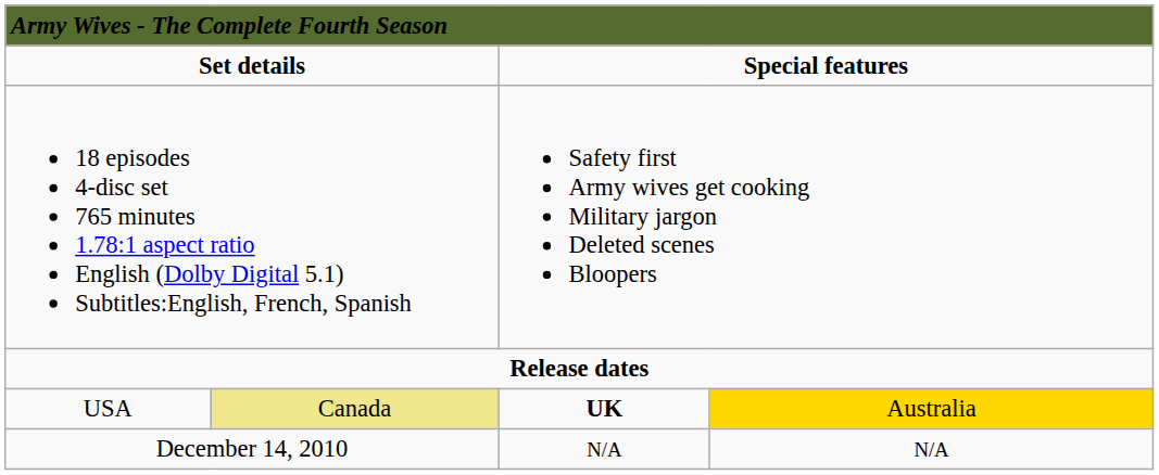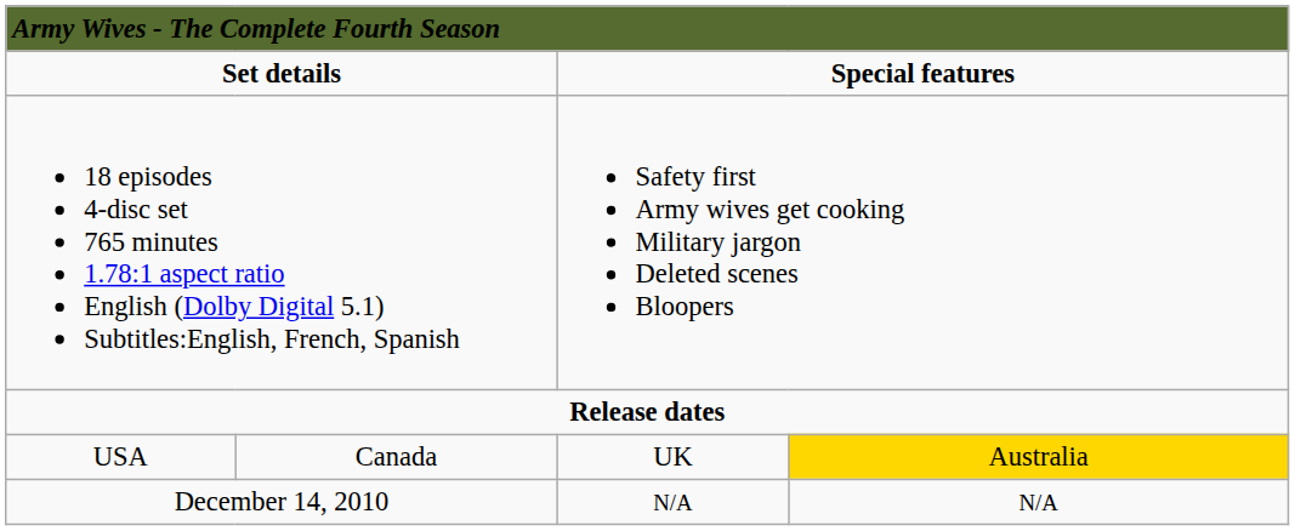USA | column 2: khaki background -> no background
USA | column 3: bold -> normal
